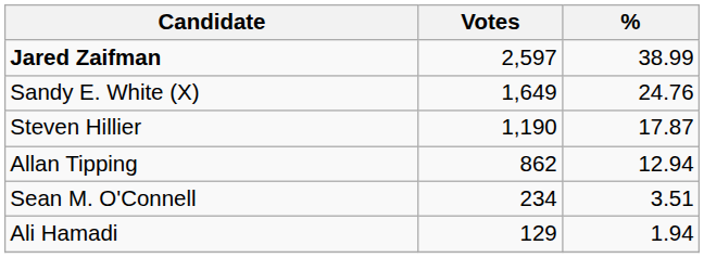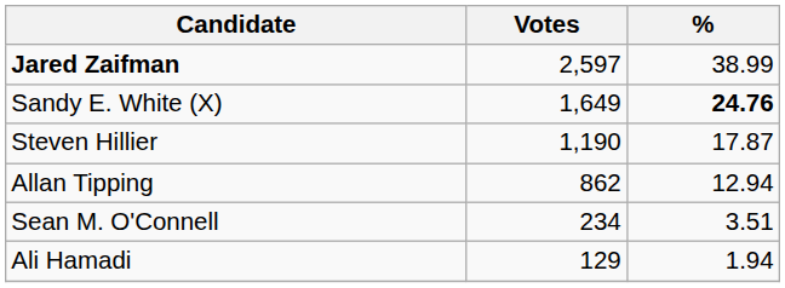Sandy E. White (X) | %: normal -> bold
